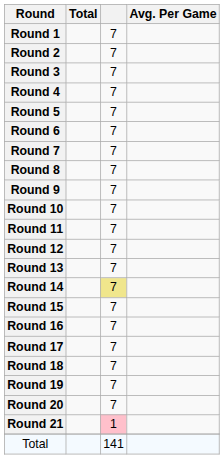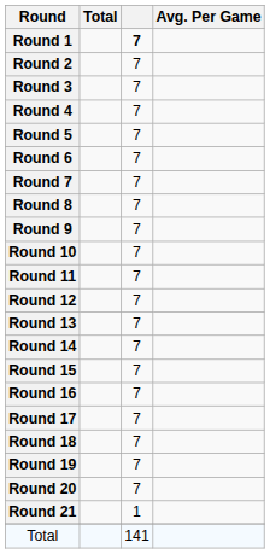Round 1 | column 3: normal -> bold
Round 14 | column 3: khaki background -> no background
Round 21 | column 3: pink background -> no background
